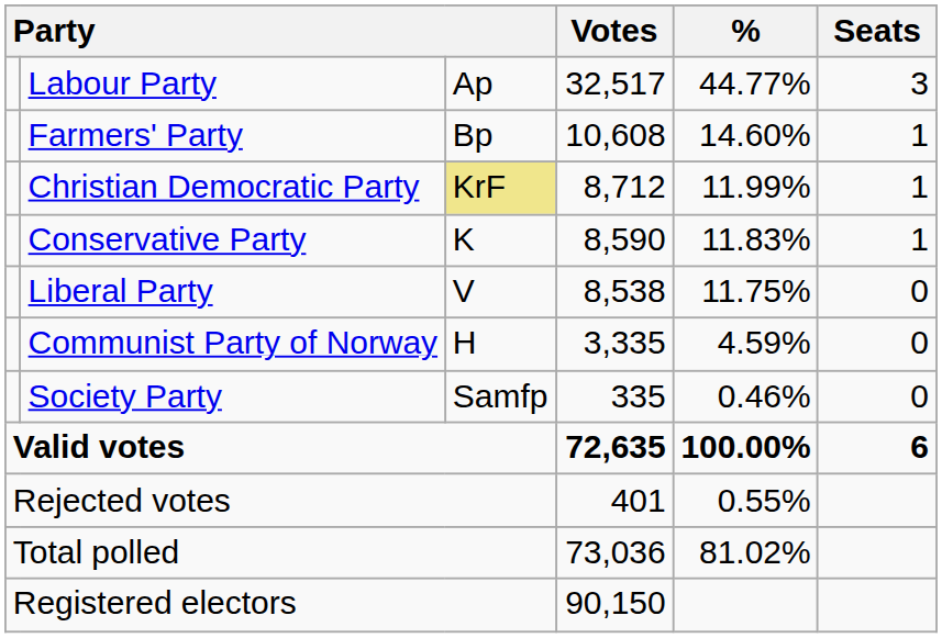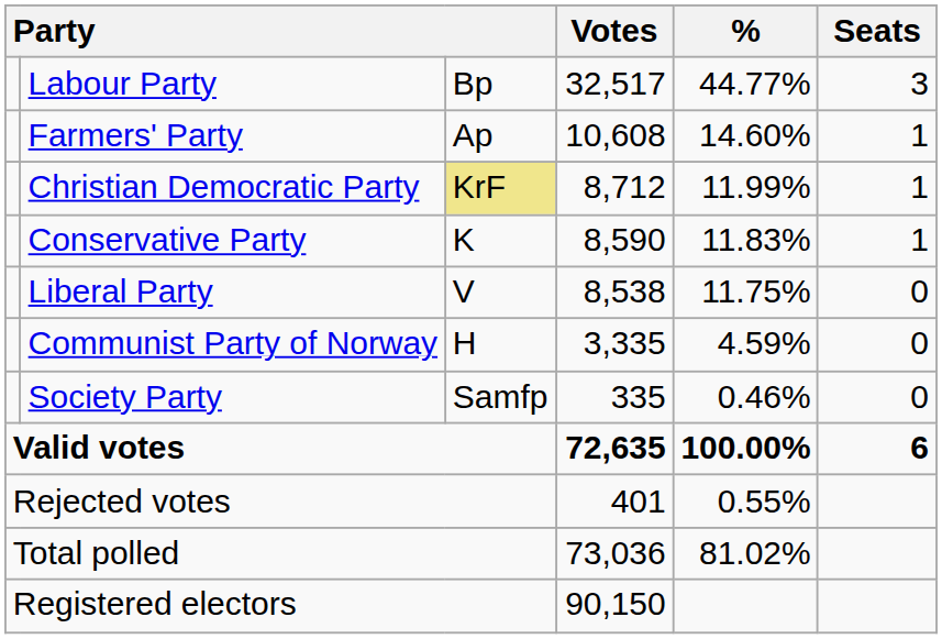Labour Party | column 3: Ap -> Bp
Farmers' Party | column 3: Bp -> Ap
